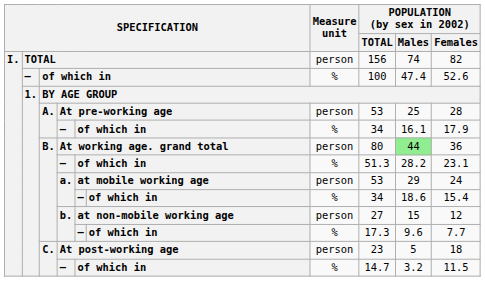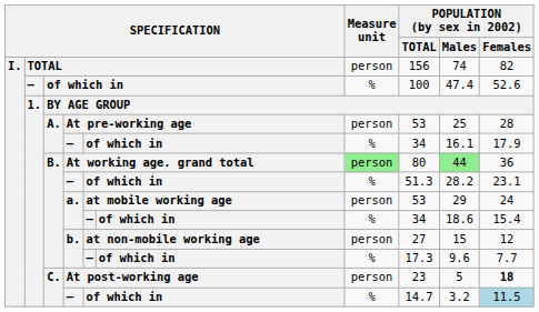At working age. grand total | Measure unit: no background -> lightgreen background
At post-working age | POPULATION (by sex in 2002) / Females: normal -> bold
C. / — | POPULATION (by sex in 2002) / Females: no background -> lightblue background
